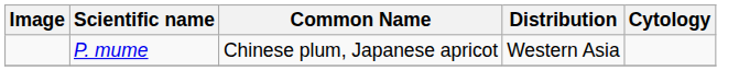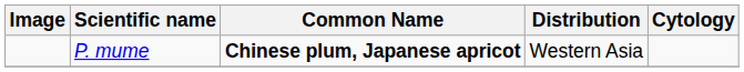P. mume | Common Name: normal -> bold
